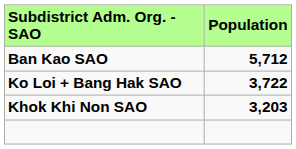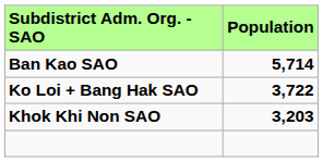Ban Kao SAO | Population: 5,712 -> 5,714
